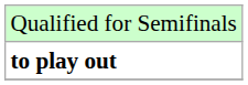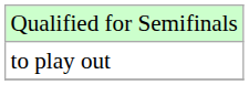row 2 | column 1: bold -> normal
